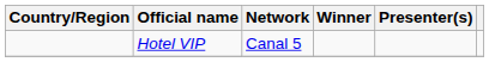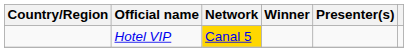Hotel VIP | Network: no background -> gold background
